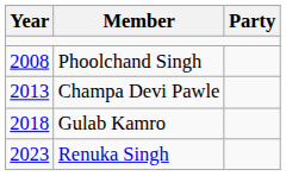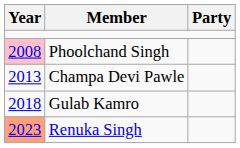Phoolchand Singh | Year: no background -> pink background
Renuka Singh | Year: no background -> lightsalmon background
